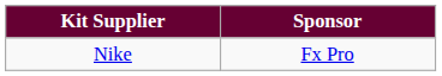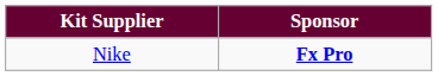Nike | Sponsor: normal -> bold
